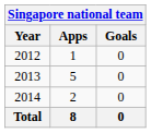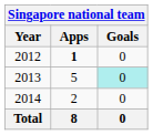2012 | Apps: normal -> bold
2013 | Goals: no background -> paleturquoise background
